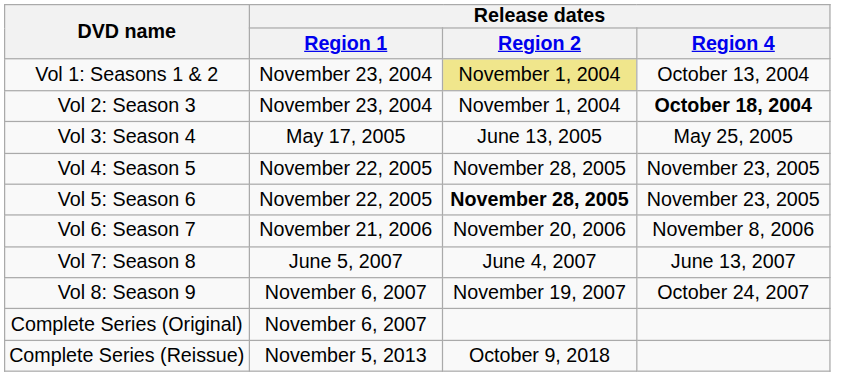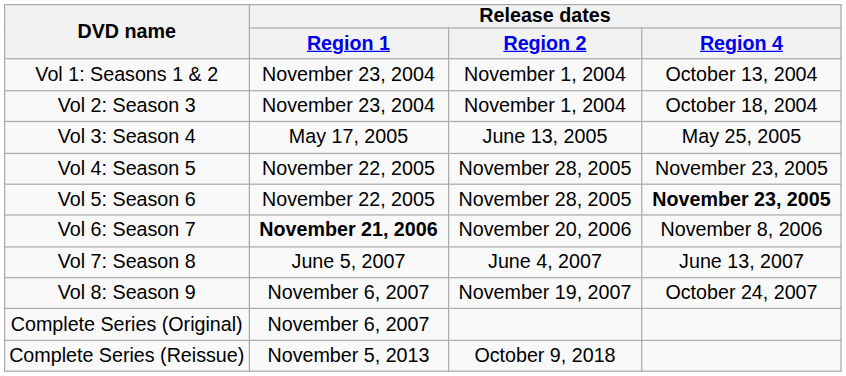Vol 1: Seasons 1 & 2 | Release dates / Region 2: khaki background -> no background
Vol 2: Season 3 | Release dates / Region 4: bold -> normal
Vol 5: Season 6 | Release dates / Region 2: bold -> normal
Vol 5: Season 6 | Release dates / Region 4: normal -> bold
Vol 6: Season 7 | Release dates / Region 1: normal -> bold
